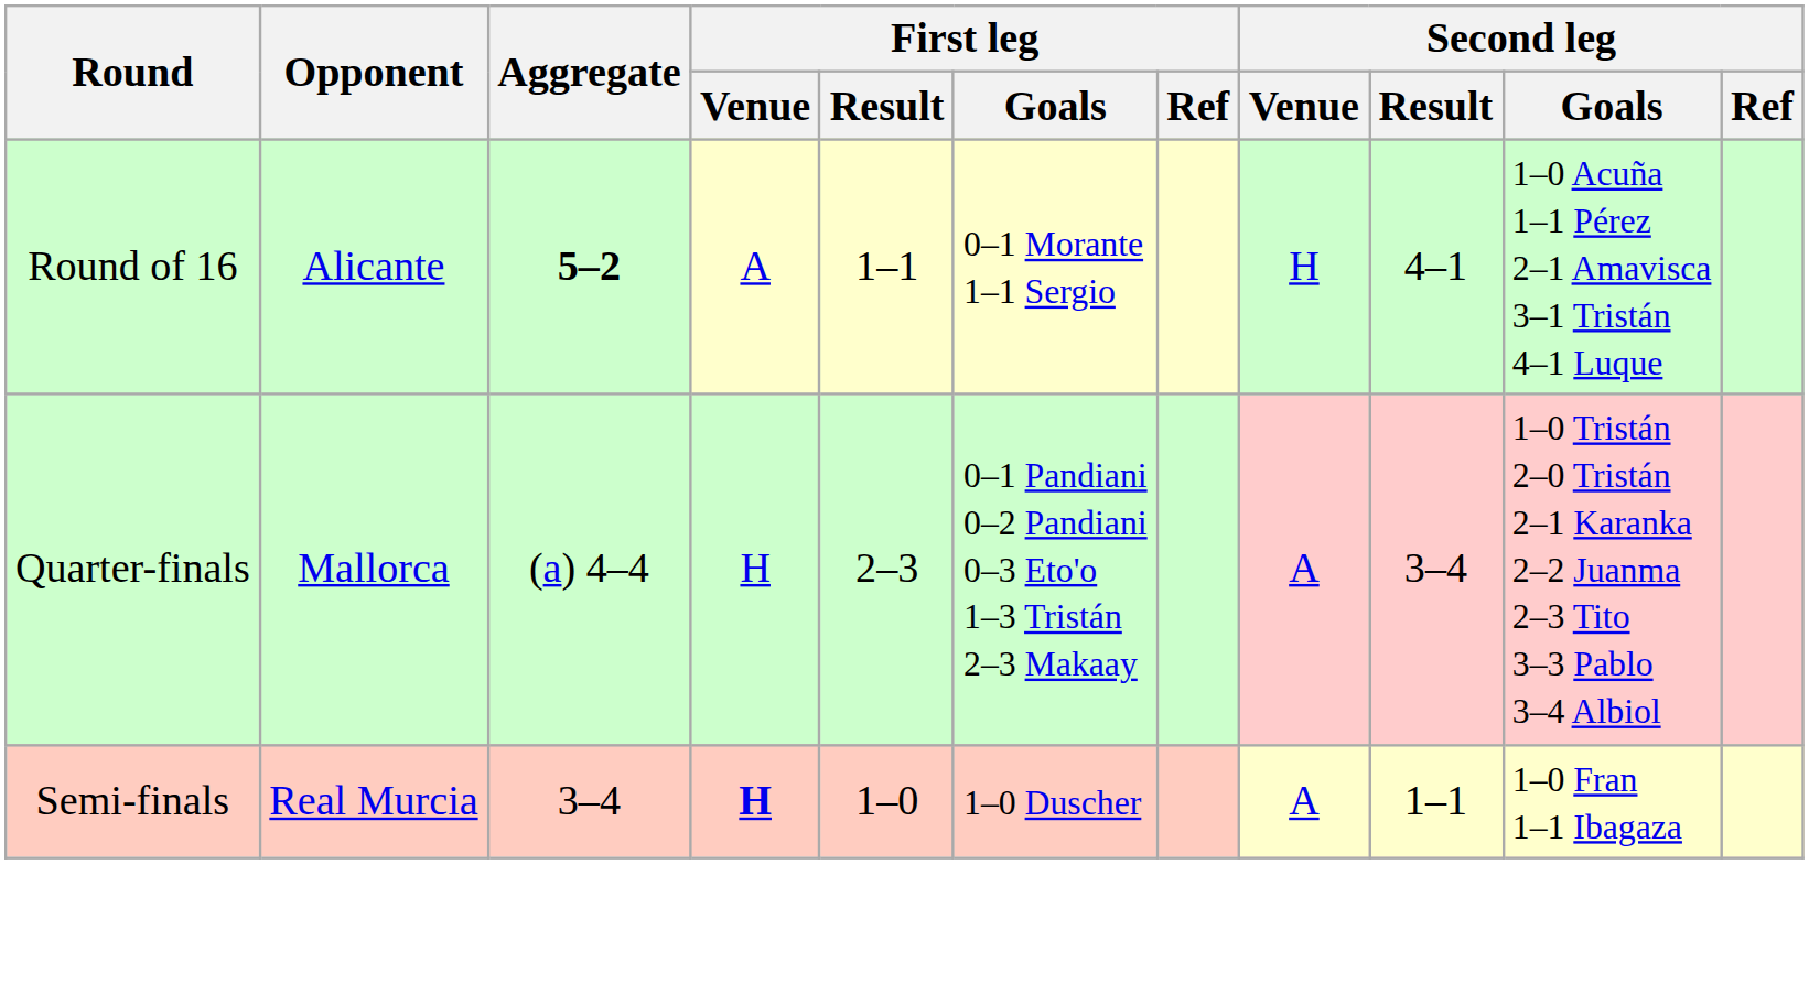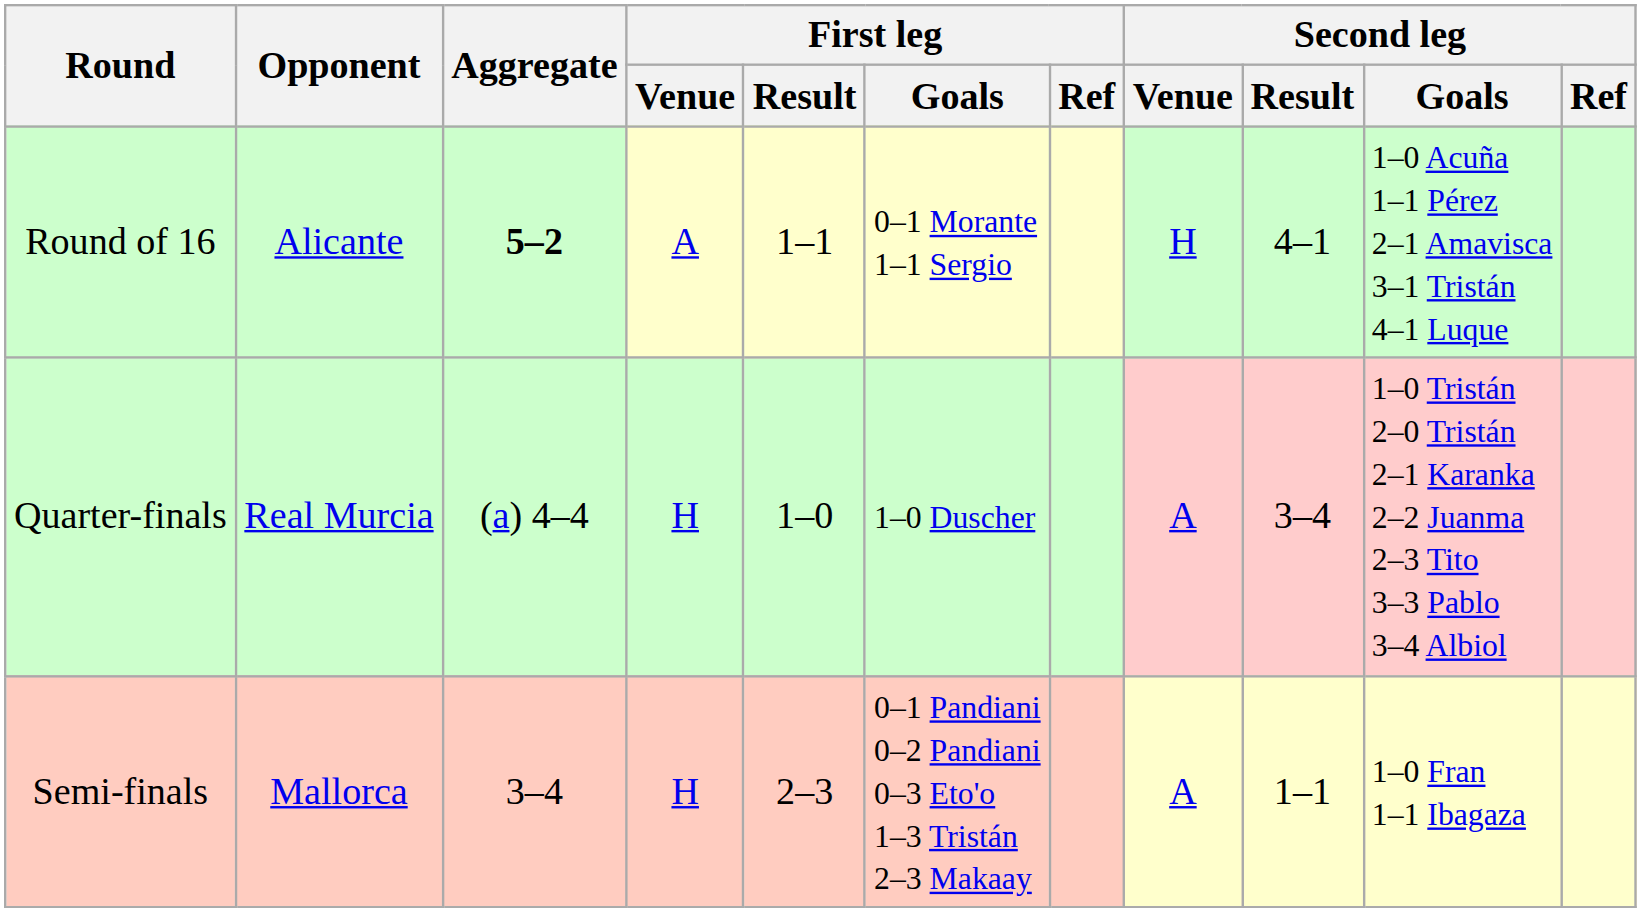Quarter-finals | Opponent: Mallorca -> Real Murcia
Quarter-finals | First leg / Result: 2–3 -> 1–0
Quarter-finals | First leg / Goals: 0–1 Pandiani 0–2 Pandiani 0–3 Eto'o 1–3 Tristán 2–3 Makaay -> 1–0 Duscher
Semi-finals | Opponent: Real Murcia -> Mallorca
Semi-finals | First leg / Venue: bold -> normal
Semi-finals | First leg / Result: 1–0 -> 2–3
Semi-finals | First leg / Goals: 1–0 Duscher -> 0–1 Pandiani 0–2 Pandiani 0–3 Eto'o 1–3 Tristán 2–3 Makaay
